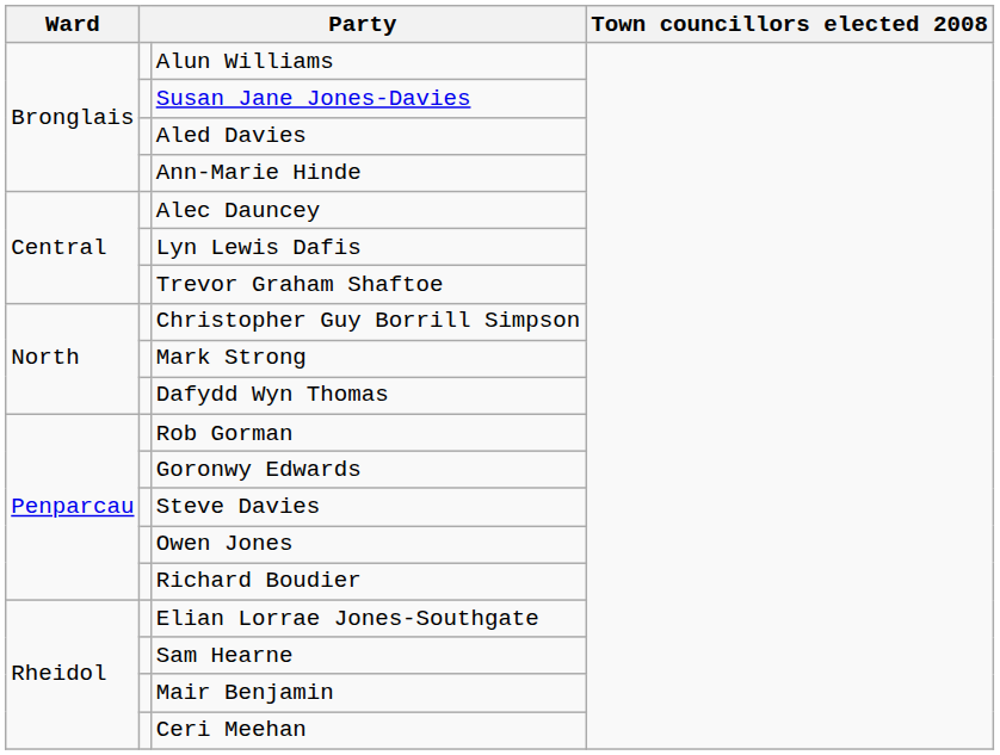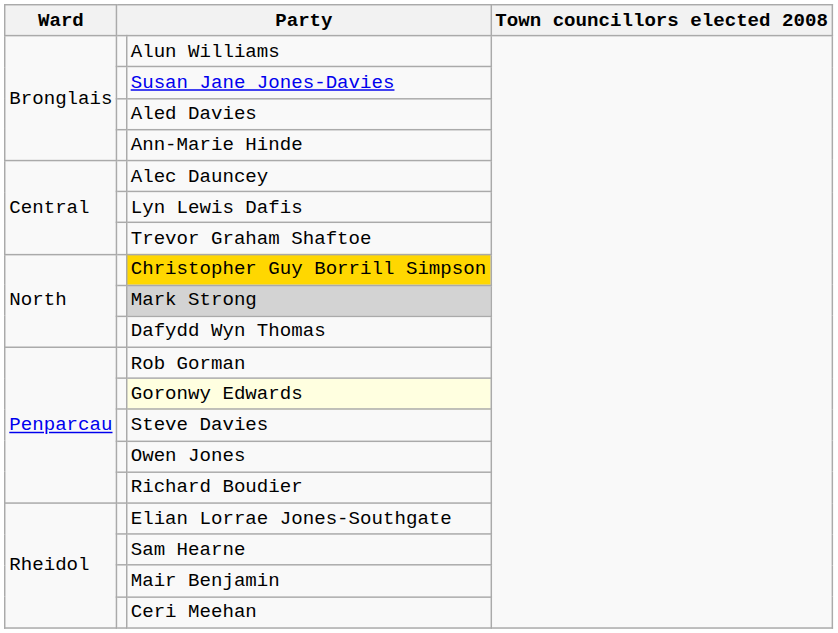Christopher Guy Borrill Simpson | column 3: no background -> gold background
Mark Strong | column 3: no background -> lightgrey background
Goronwy Edwards | column 3: no background -> lightyellow background
